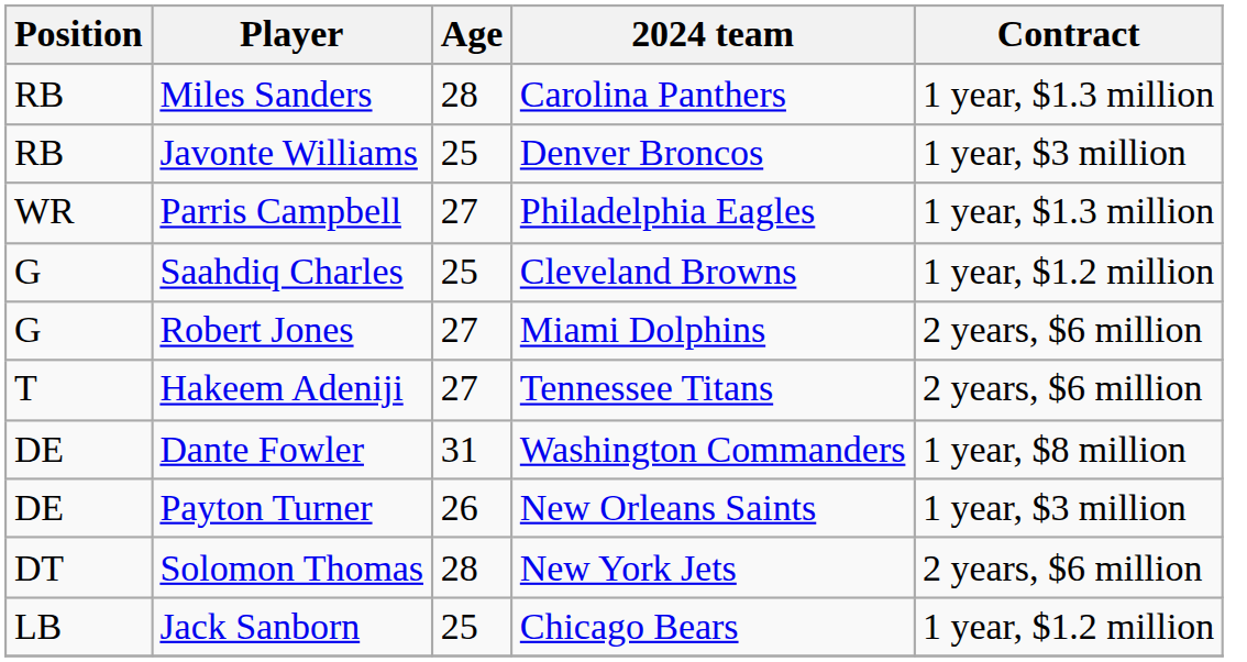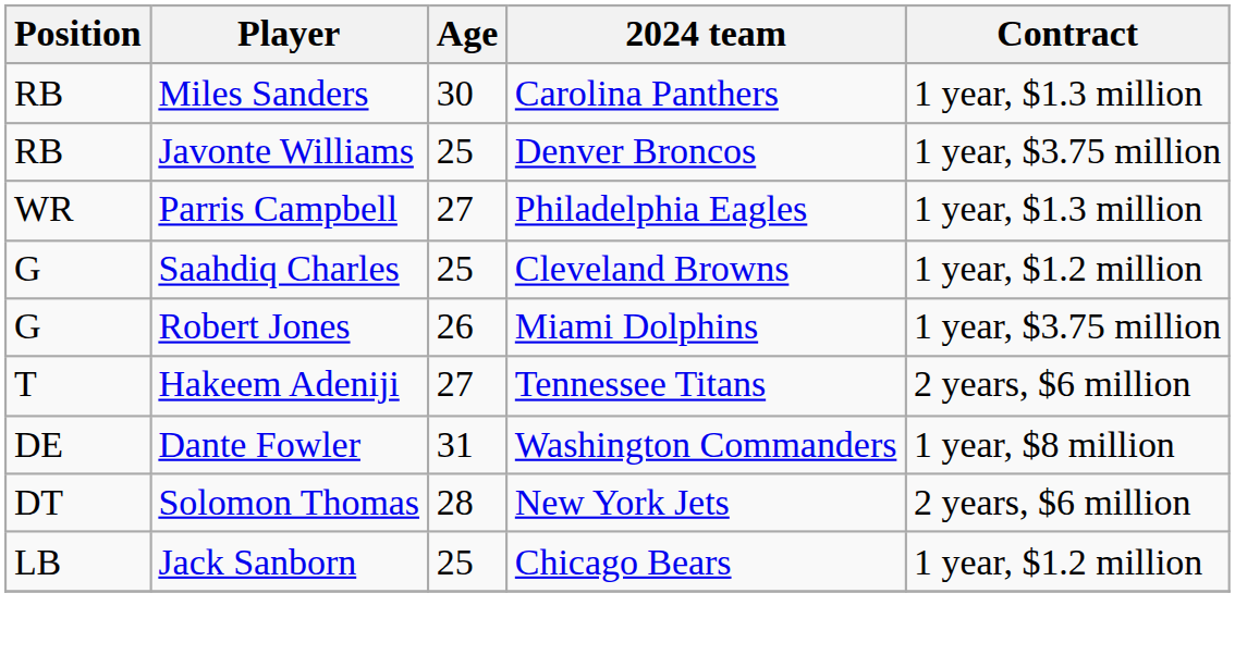Miles Sanders | Age: 28 -> 30
Javonte Williams | Contract: 1 year, $3 million -> 1 year, $3.75 million
Robert Jones | Age: 27 -> 26
Robert Jones | Contract: 2 years, $6 million -> 1 year, $3.75 million
- row: DE | Payton Turner | 26 | New Orleans Saints | 1 year, $3 million
